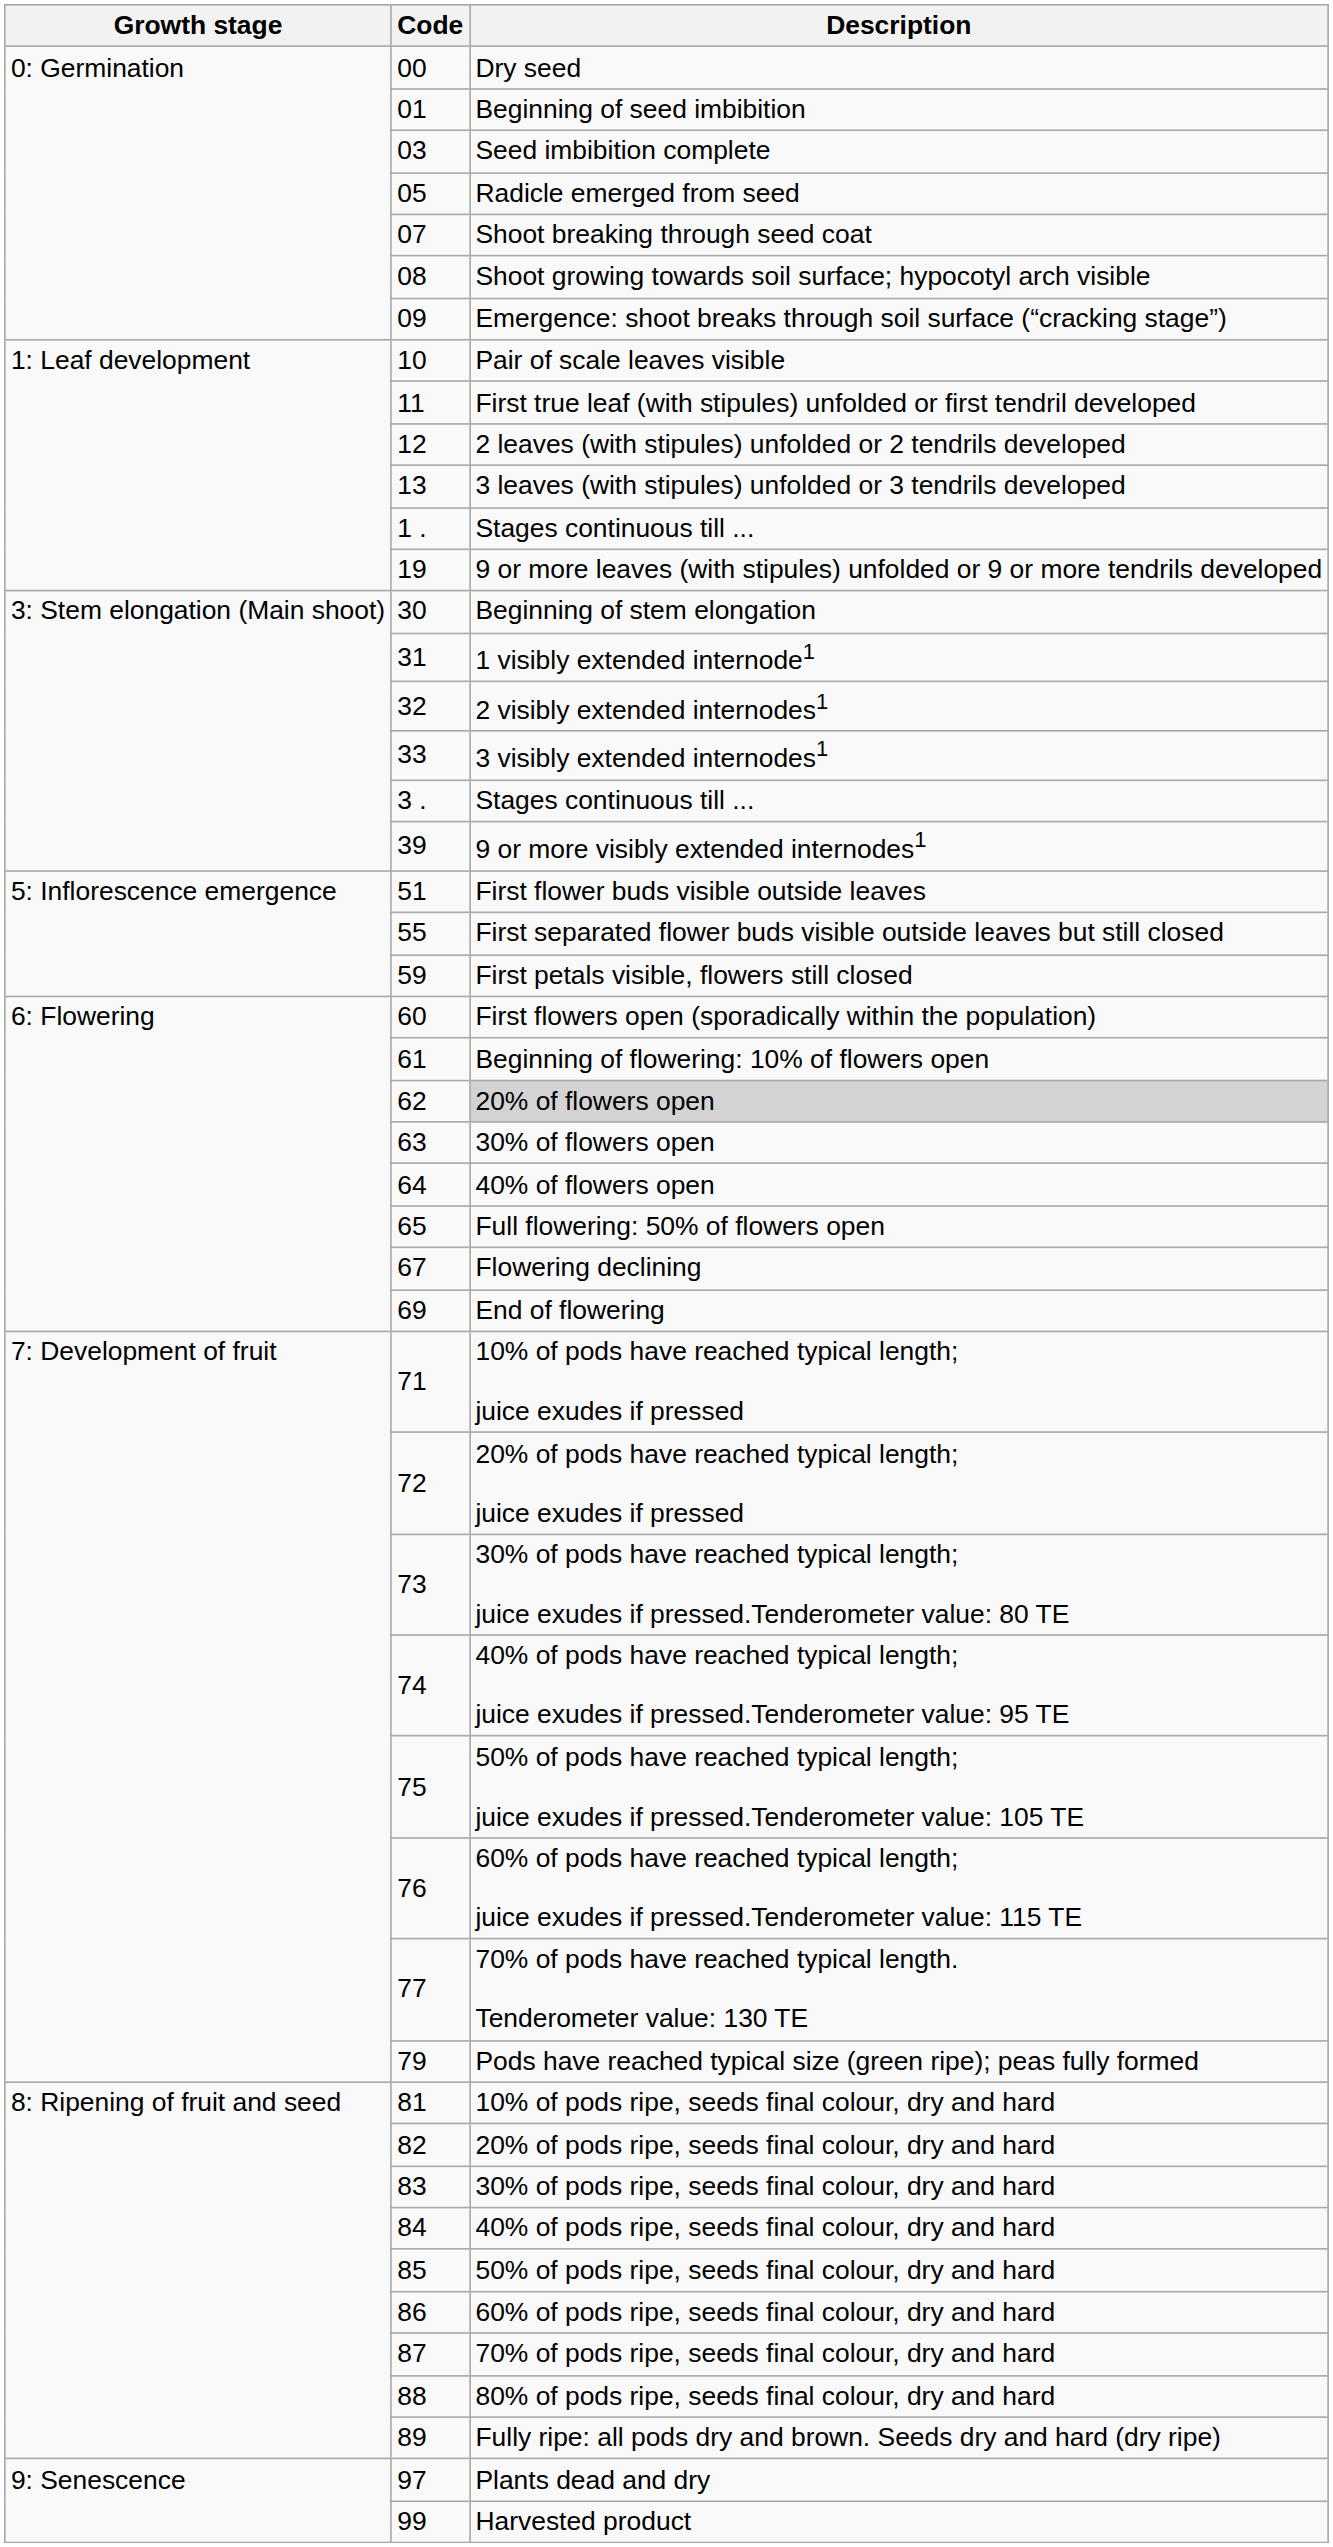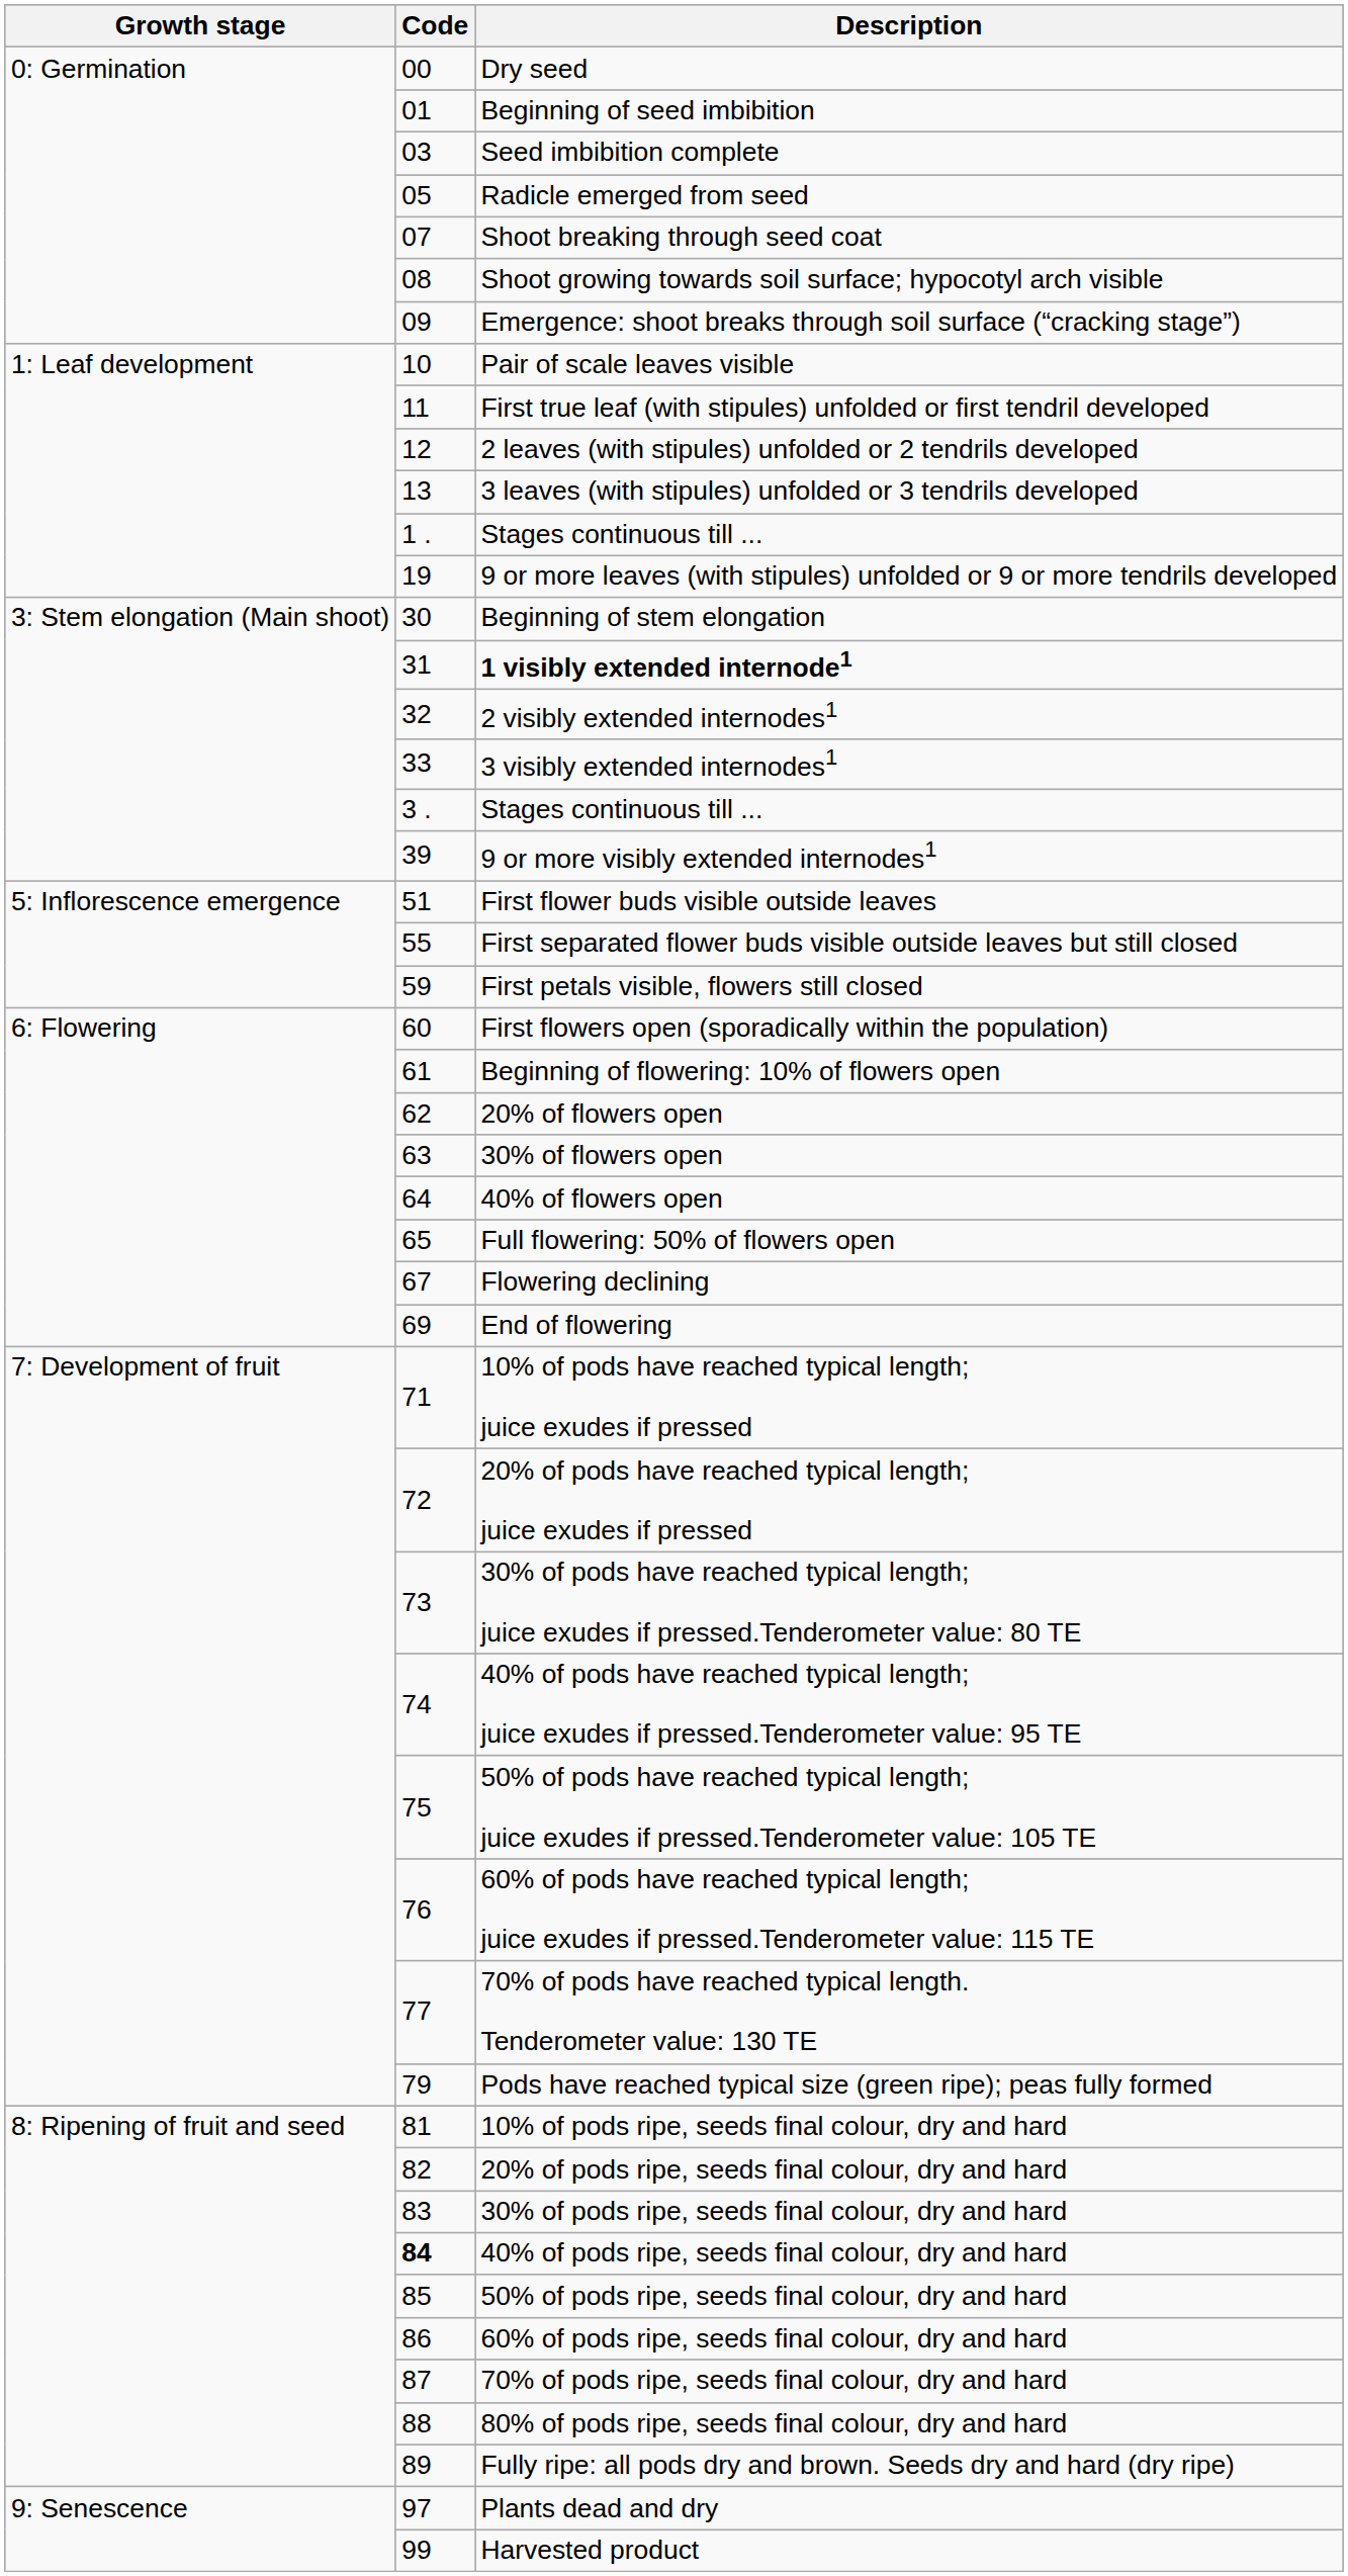1 visibly extended internode1 | Description: normal -> bold
20% of flowers open | Description: lightgrey background -> no background
40% of pods ripe, seeds final colour, dry and hard | Code: normal -> bold
